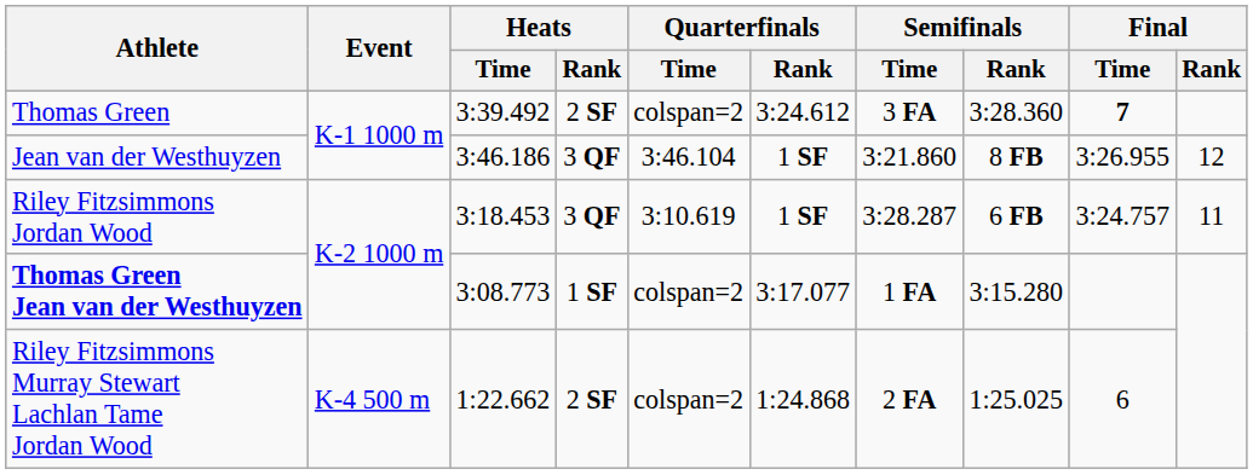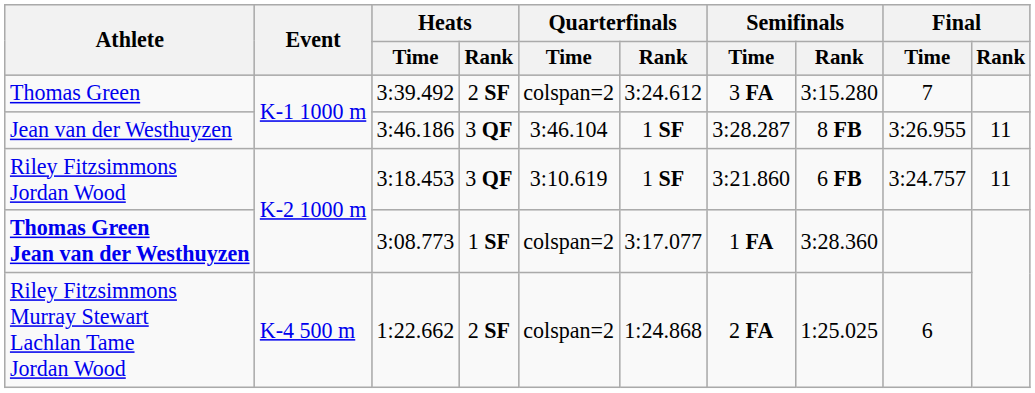Thomas Green | Semifinals / Rank: 3:28.360 -> 3:15.280
Thomas Green | Final / Time: bold -> normal
Jean van der Westhuyzen | Semifinals / Time: 3:21.860 -> 3:28.287
Jean van der Westhuyzen | Final / Rank: 12 -> 11
Riley Fitzsimmons Jordan Wood | Semifinals / Time: 3:28.287 -> 3:21.860
Thomas Green Jean van der Westhuyzen | Semifinals / Rank: 3:15.280 -> 3:28.360
